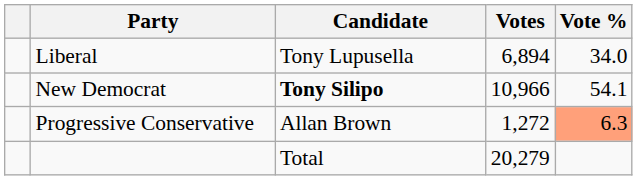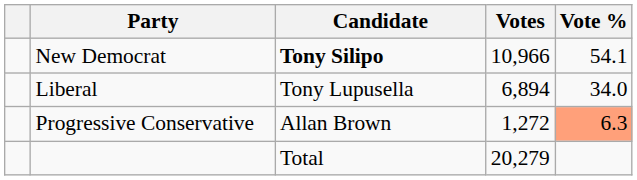rows swapped: New Democrat <-> Liberal
